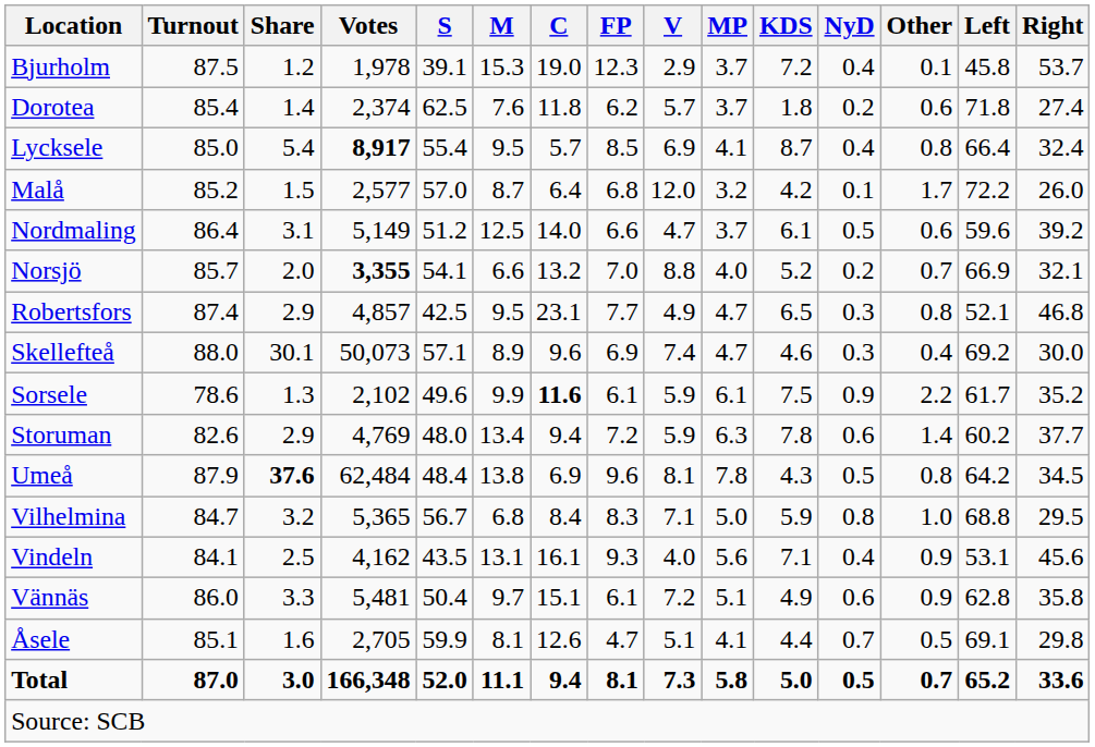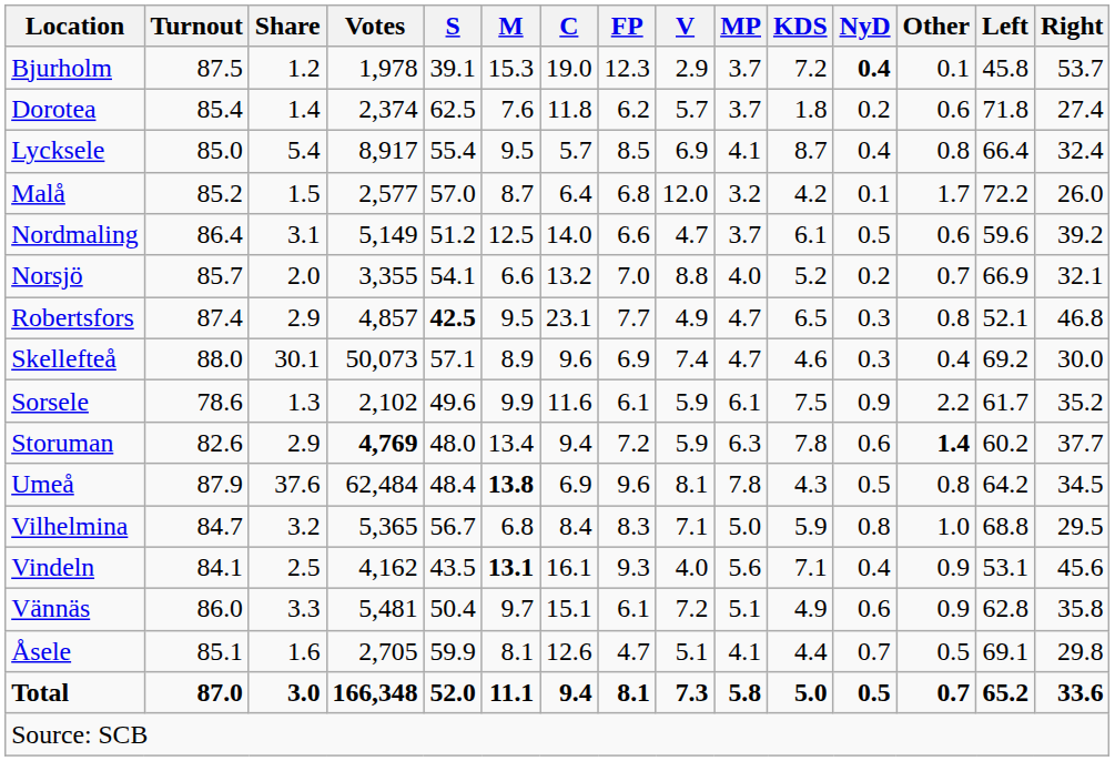Bjurholm | NyD: normal -> bold
Lycksele | Votes: bold -> normal
Norsjö | Votes: bold -> normal
Robertsfors | S: normal -> bold
Sorsele | C: bold -> normal
Storuman | Votes: normal -> bold
Storuman | Other: normal -> bold
Umeå | Share: bold -> normal
Umeå | M: normal -> bold
Vindeln | M: normal -> bold
